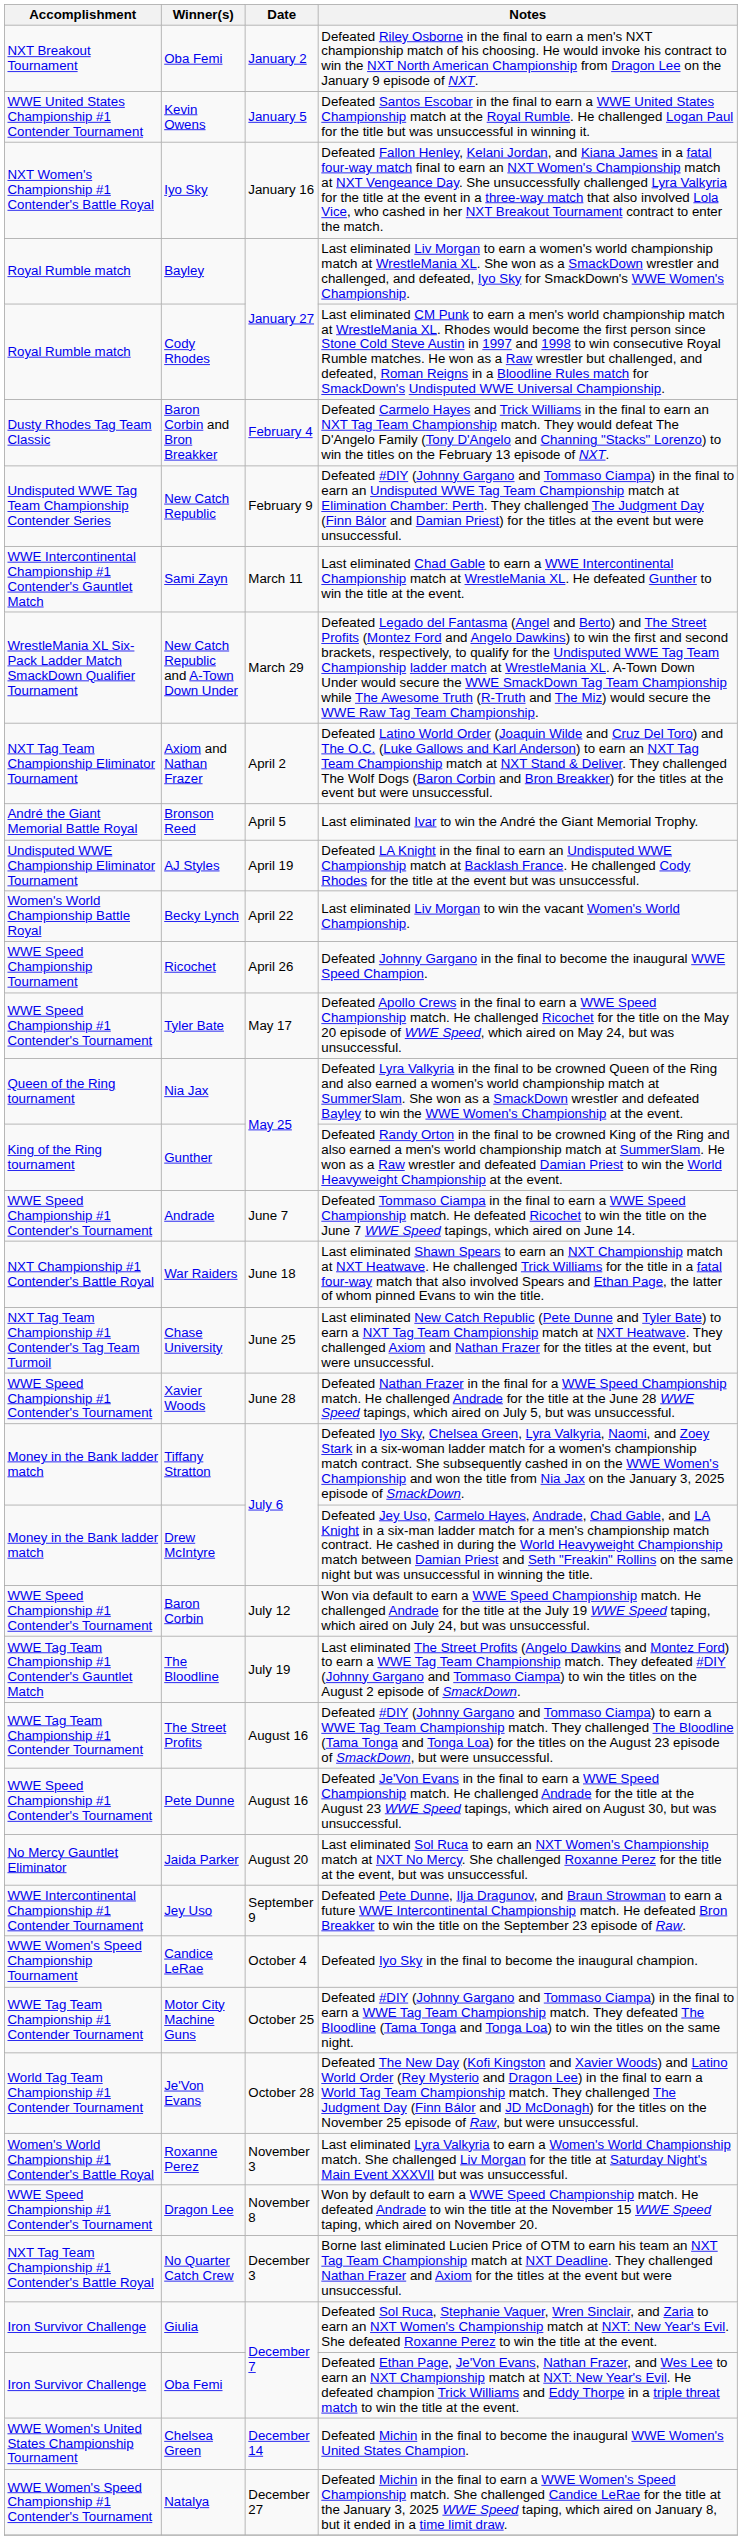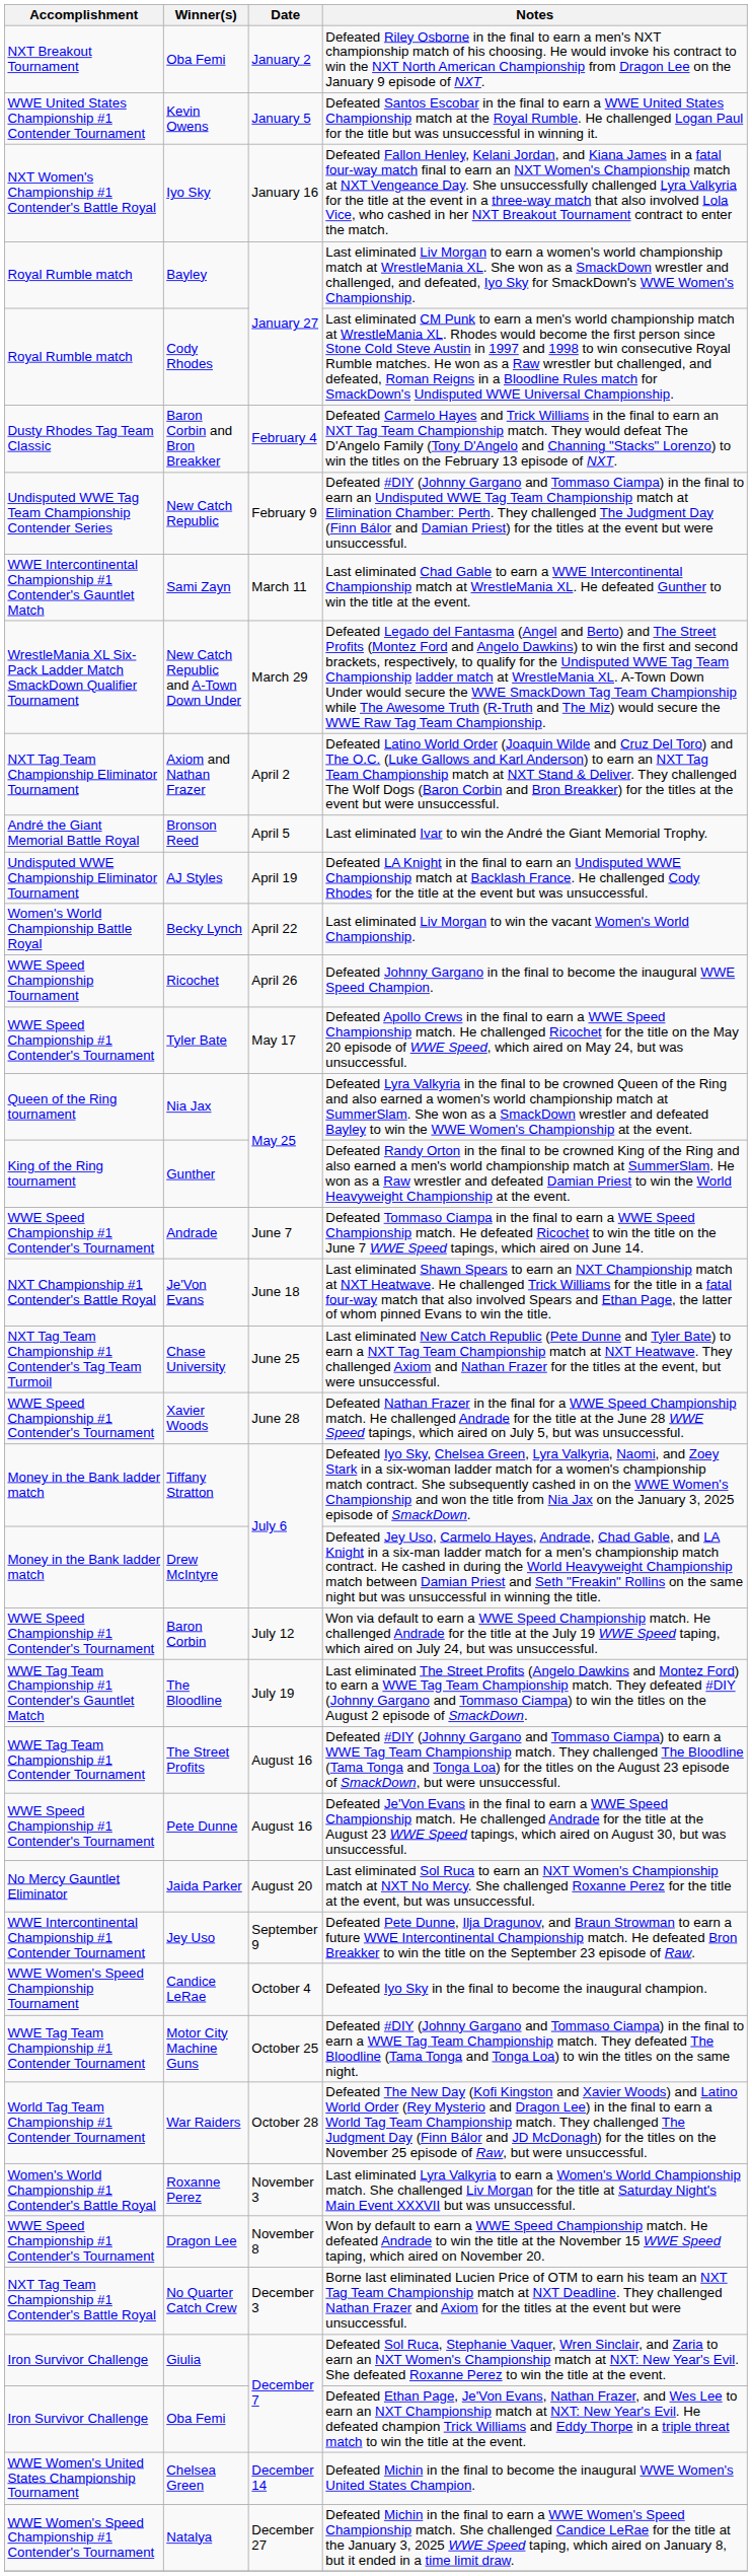row 20 | Winner(s): War Raiders -> Je'Von Evans
row 33 | Winner(s): Je'Von Evans -> War Raiders
